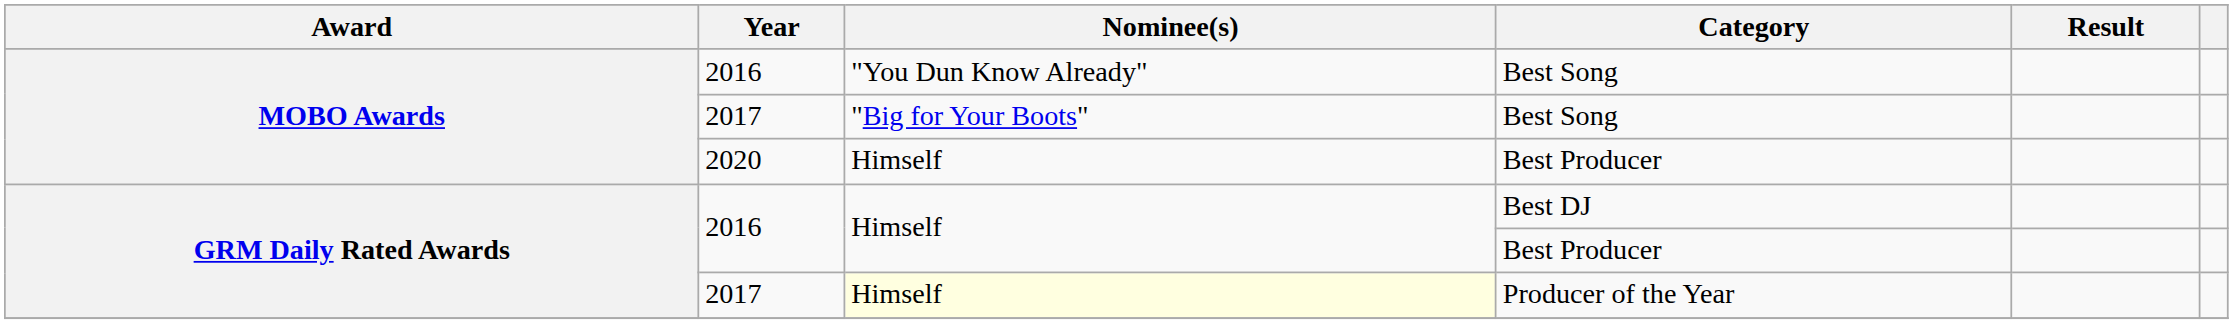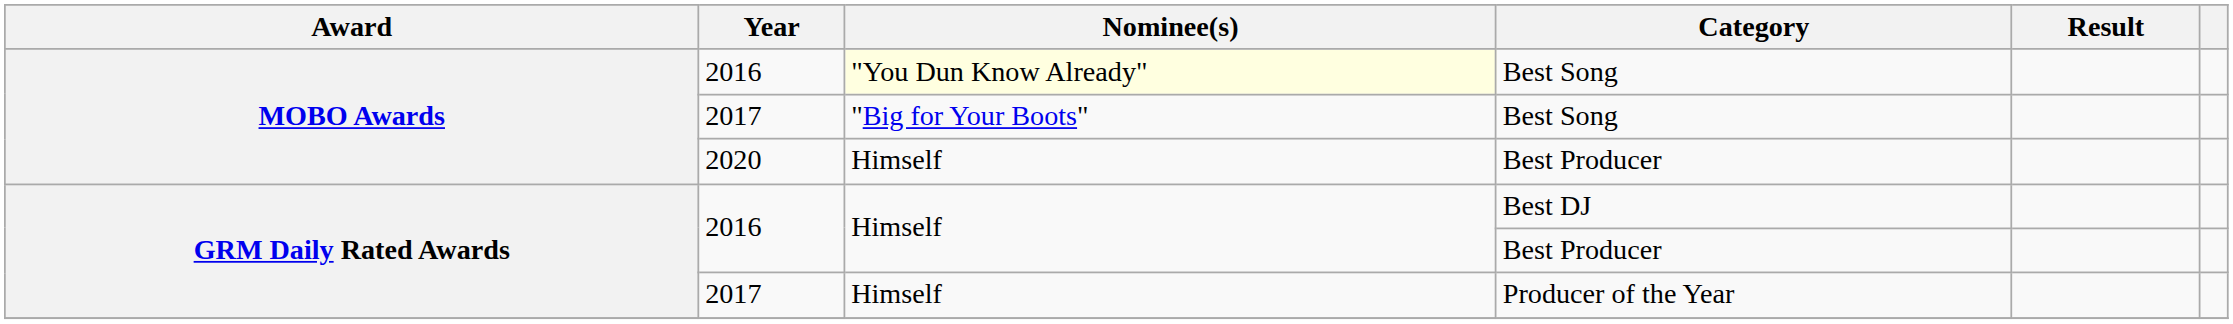2016 / Best Song | Nominee(s): no background -> lightyellow background
Producer of the Year | Nominee(s): lightyellow background -> no background
